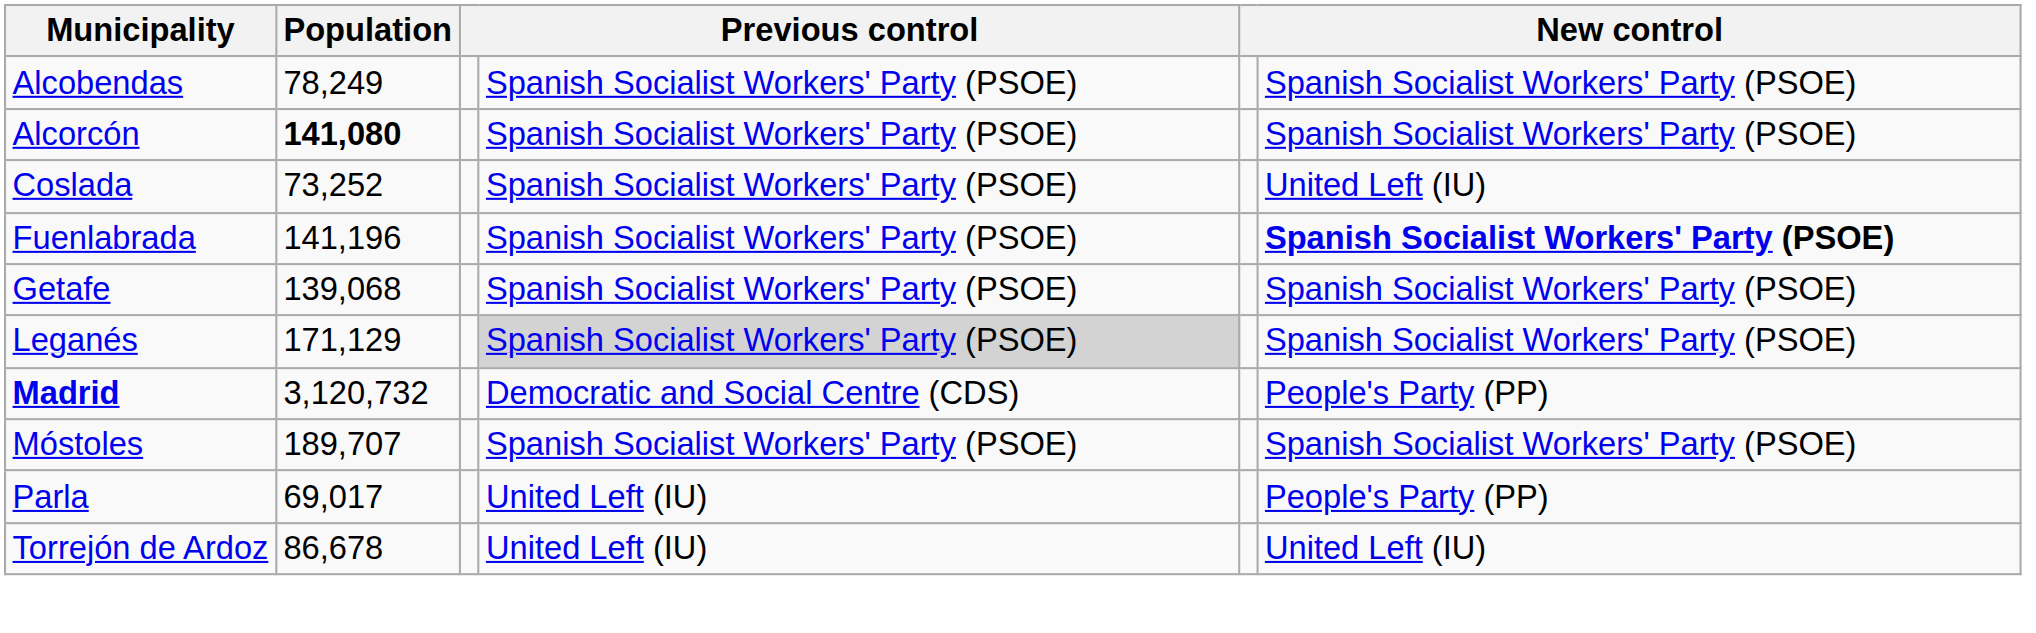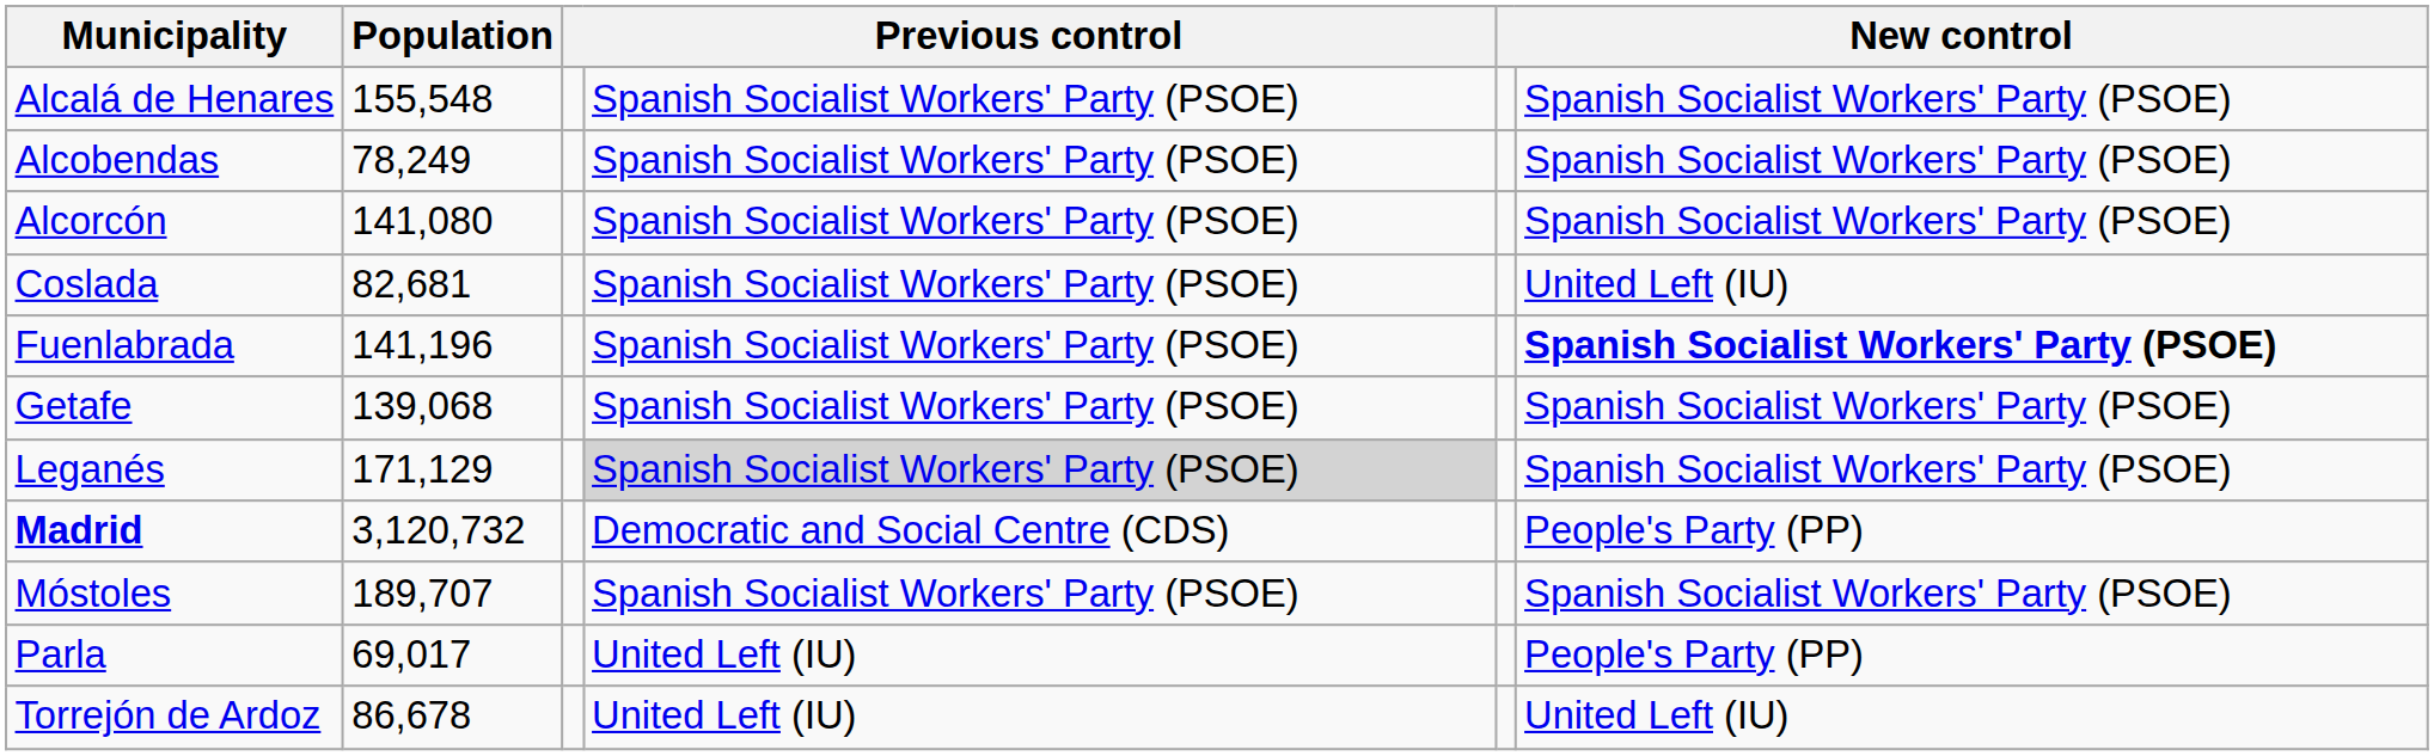+ row: Alcalá de Henares | 155,548 | Spanish Socialist Workers' Party (PSOE) | Spanish Socialist Workers' Party (PSOE)
Alcorcón | Population: bold -> normal
Coslada | Population: 73,252 -> 82,681
